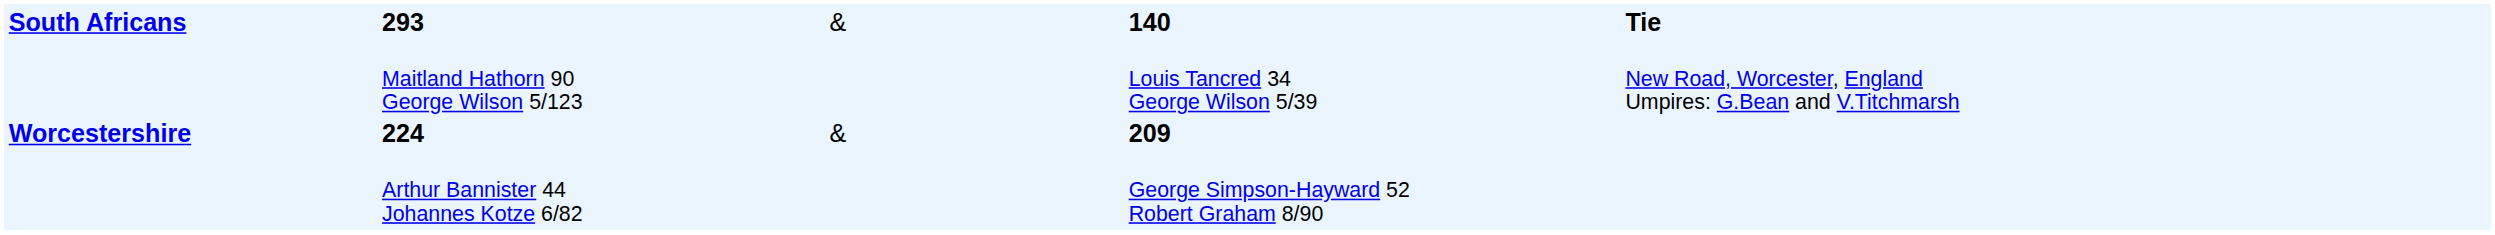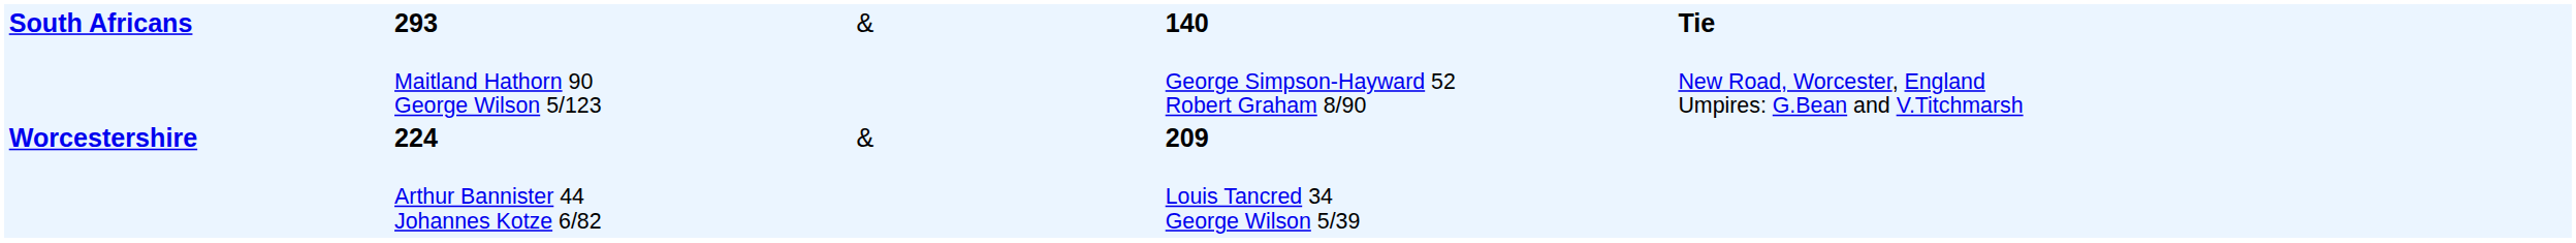Maitland Hathorn 90 George Wilson 5/123 | column 4: Louis Tancred 34 George Wilson 5/39 -> George Simpson-Hayward 52 Robert Graham 8/90
Arthur Bannister 44 Johannes Kotze 6/82 | column 4: George Simpson-Hayward 52 Robert Graham 8/90 -> Louis Tancred 34 George Wilson 5/39
